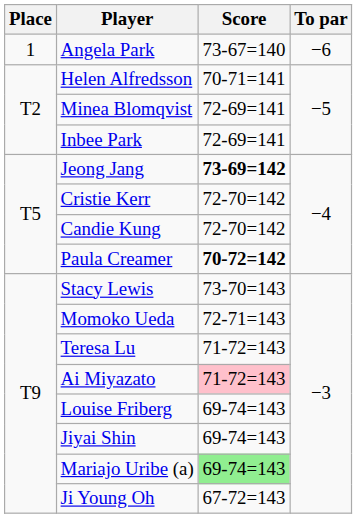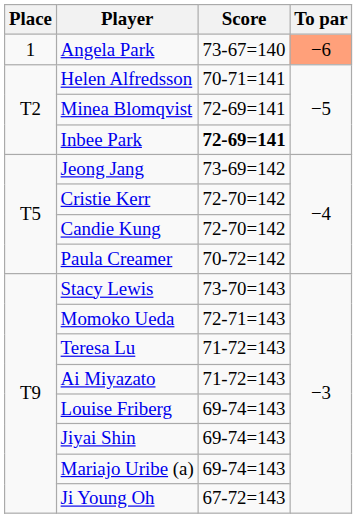Angela Park | To par: no background -> lightsalmon background
Inbee Park | Score: normal -> bold
Jeong Jang | Score: bold -> normal
Paula Creamer | Score: bold -> normal
Ai Miyazato | Score: pink background -> no background
Mariajo Uribe (a) | Score: lightgreen background -> no background
